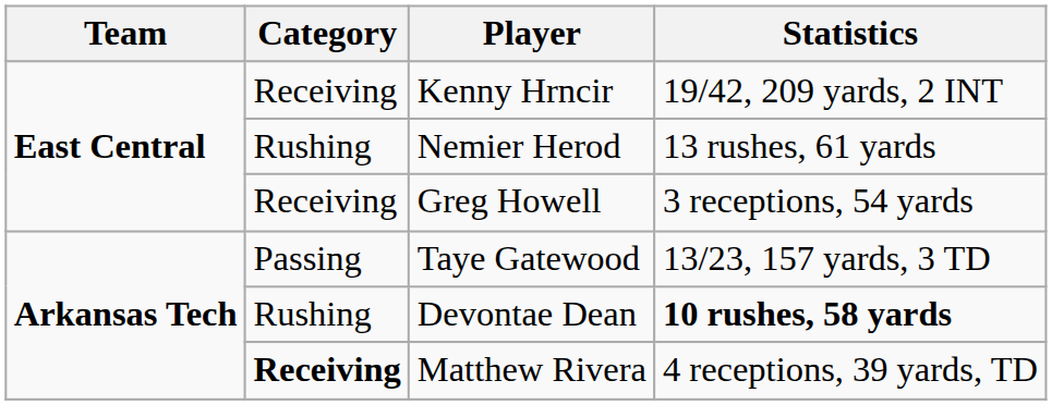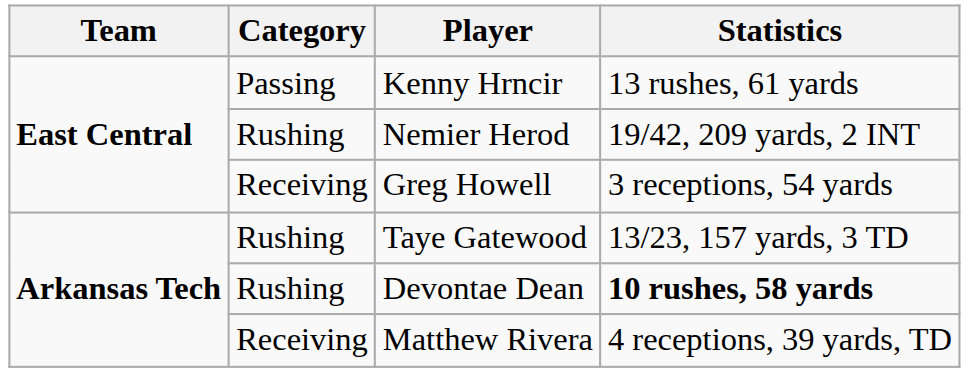Kenny Hrncir | Category: Receiving -> Passing
Kenny Hrncir | Statistics: 19/42, 209 yards, 2 INT -> 13 rushes, 61 yards
Nemier Herod | Statistics: 13 rushes, 61 yards -> 19/42, 209 yards, 2 INT
Taye Gatewood | Category: Passing -> Rushing
Matthew Rivera | Category: bold -> normal
